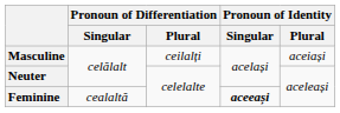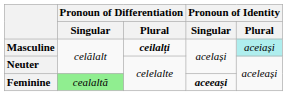Masculine | Pronoun of Differentiation / Plural: normal -> bold
Masculine | Pronoun of Identity / Plural: no background -> paleturquoise background
Feminine | Pronoun of Differentiation / Singular: no background -> lightgreen background
